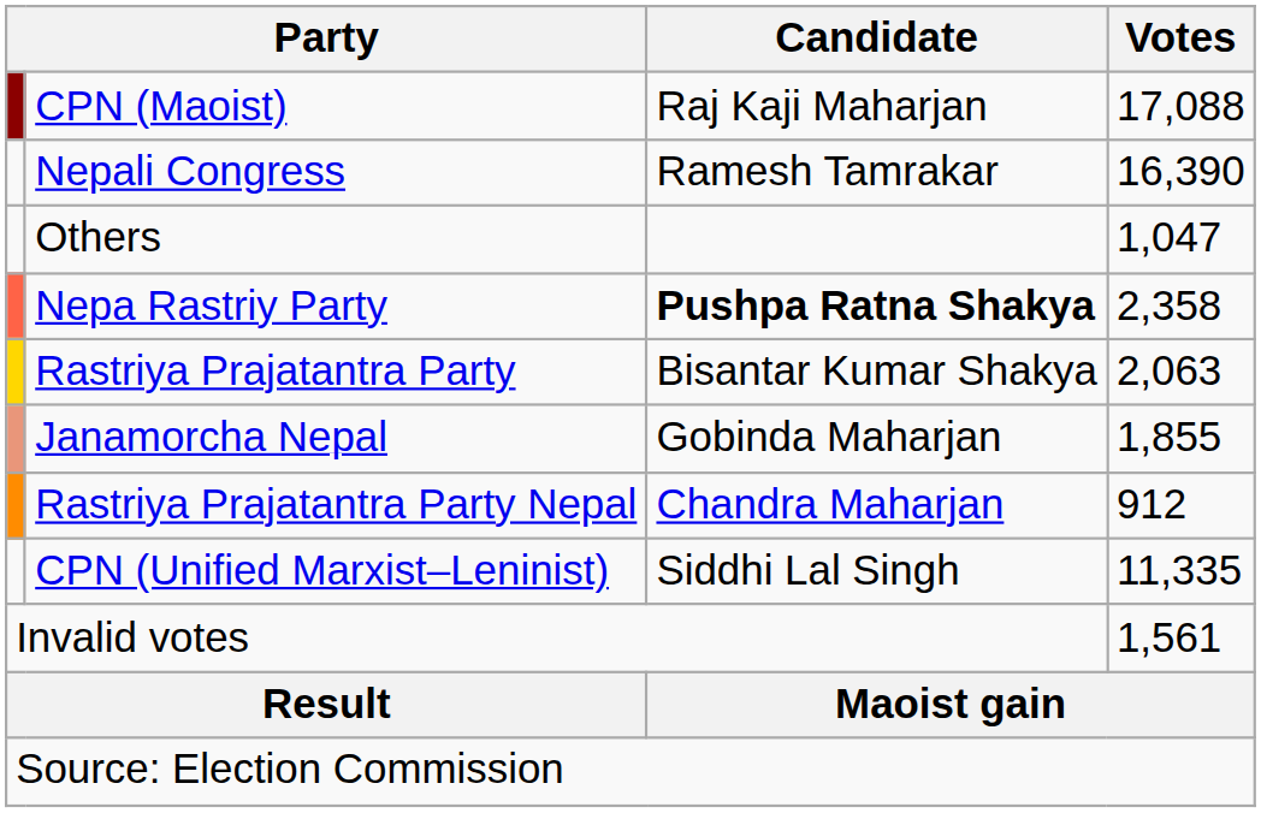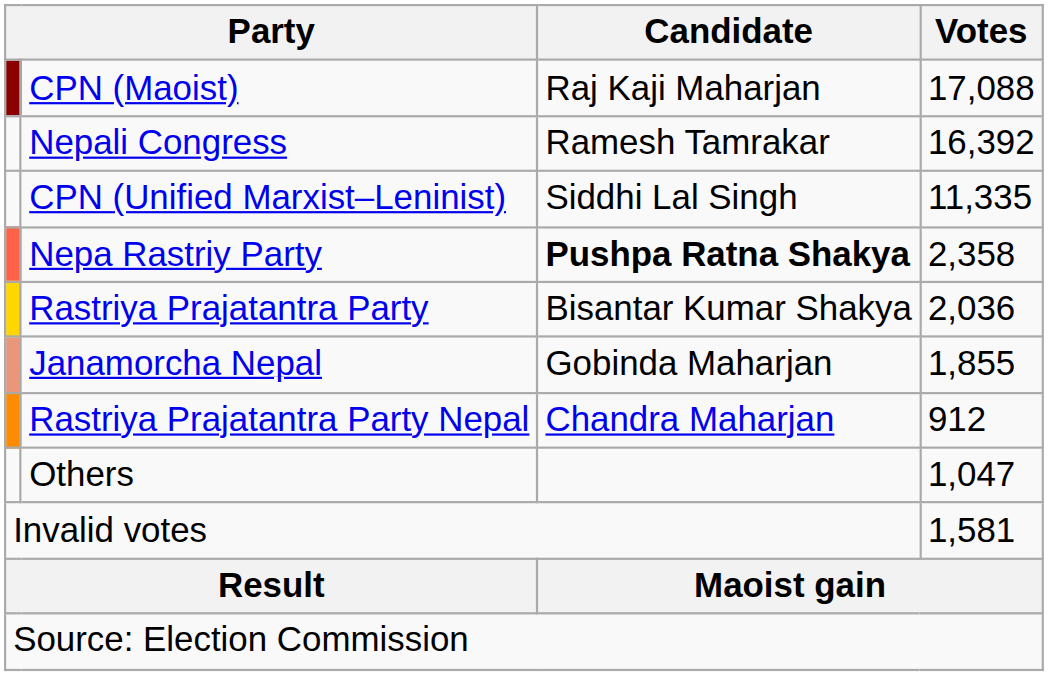Nepali Congress | Votes: 16,390 -> 16,392
rows swapped: CPN (Unified Marxist–Leninist) <-> Others
Rastriya Prajatantra Party | Votes: 2,063 -> 2,036
Invalid votes | Votes: 1,561 -> 1,581
